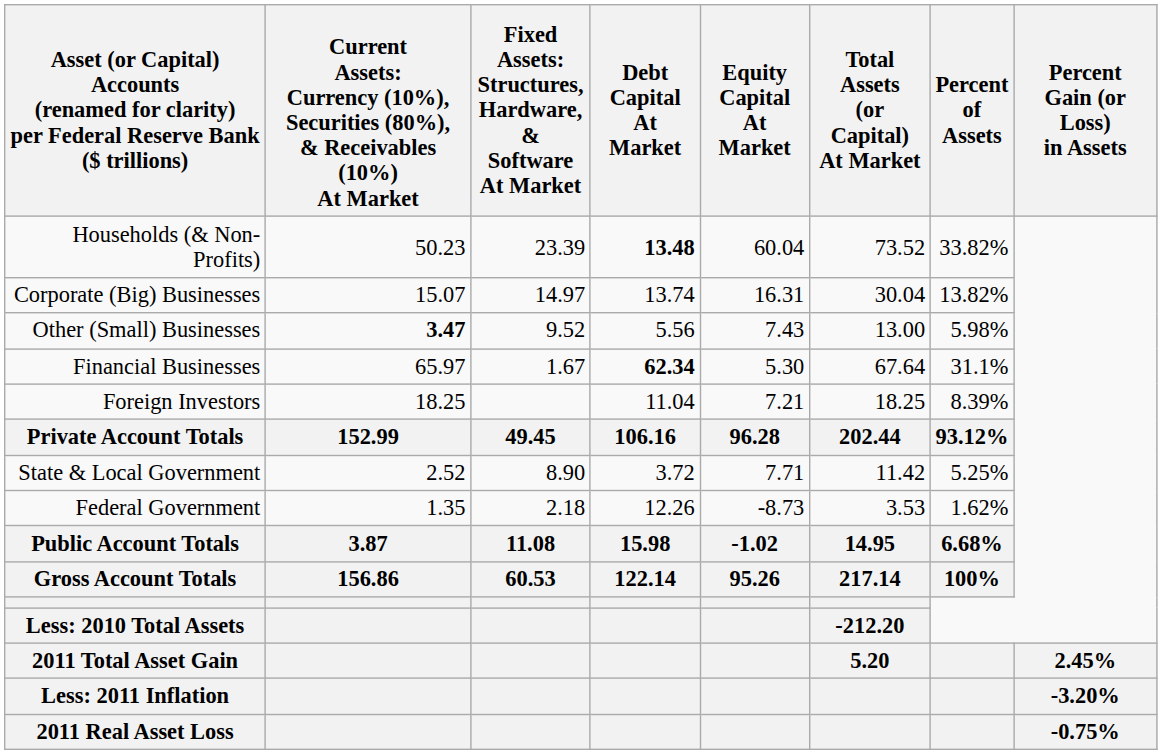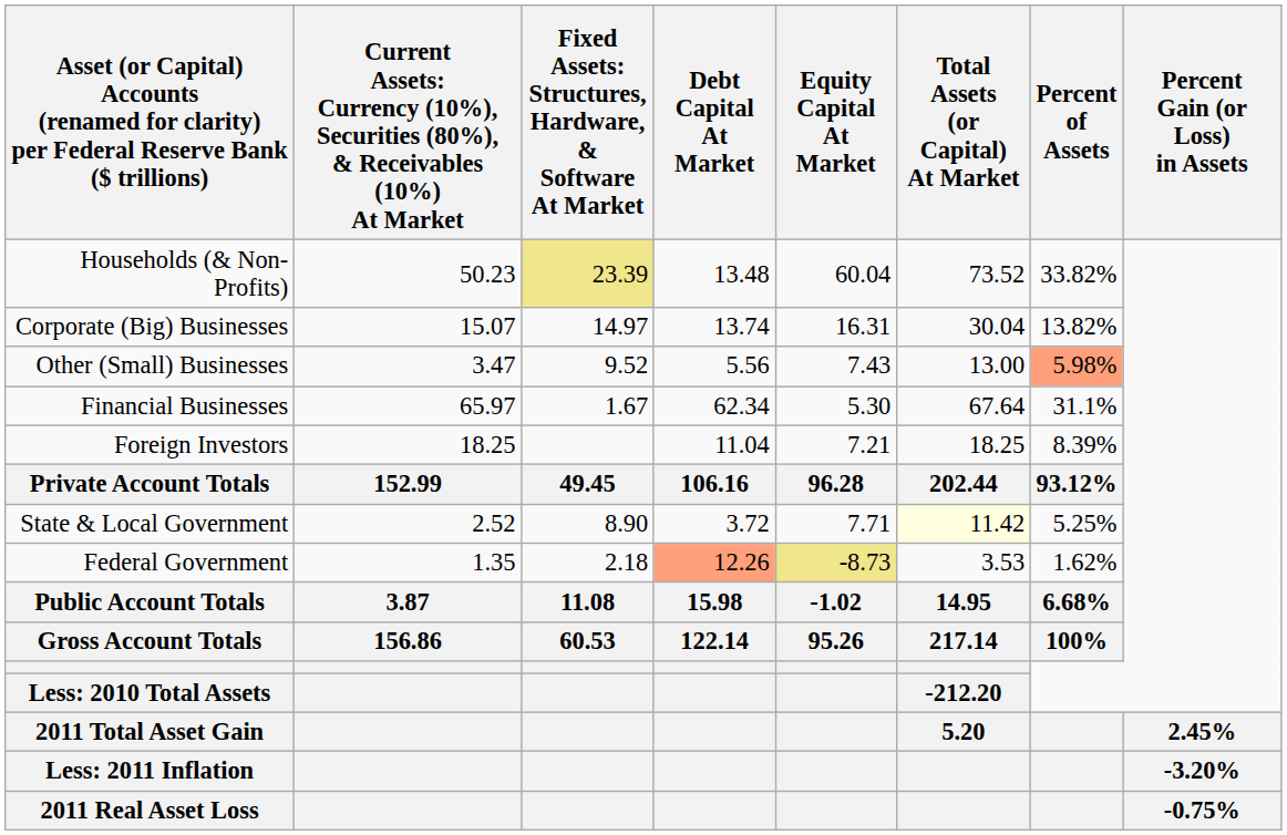Households (& Non-Profits) | column 3: no background -> khaki background
Households (& Non-Profits) | Debt Capital At Market: bold -> normal
Other (Small) Businesses | column 2: bold -> normal
Other (Small) Businesses | Percent of Assets: no background -> lightsalmon background
Financial Businesses | Debt Capital At Market: bold -> normal
State & Local Government | Total Assets (or Capital) At Market: no background -> lightyellow background
Federal Government | Debt Capital At Market: no background -> lightsalmon background
Federal Government | Equity Capital At Market: no background -> khaki background
